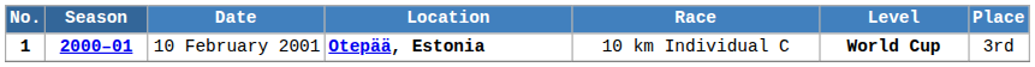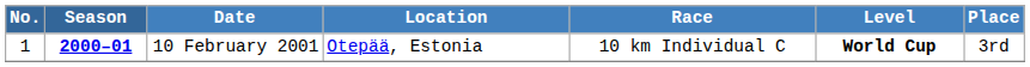10 February 2001 | No.: bold -> normal
10 February 2001 | Location: bold -> normal
